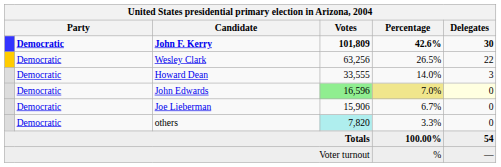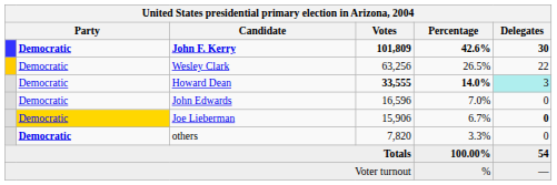Howard Dean | Votes: normal -> bold
Howard Dean | Percentage: normal -> bold
Howard Dean | Delegates: no background -> paleturquoise background
John Edwards | Votes: lightgreen background -> no background
John Edwards | Percentage: khaki background -> no background
John Edwards | Delegates: lightyellow background -> no background
Joe Lieberman | column 2: no background -> gold background
Joe Lieberman | Delegates: normal -> bold
others | column 2: normal -> bold
others | Votes: paleturquoise background -> no background
